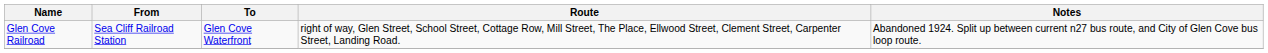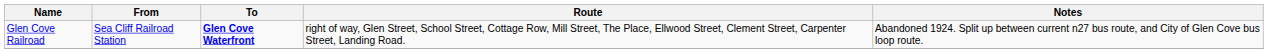Glen Cove Railroad | To: normal -> bold
